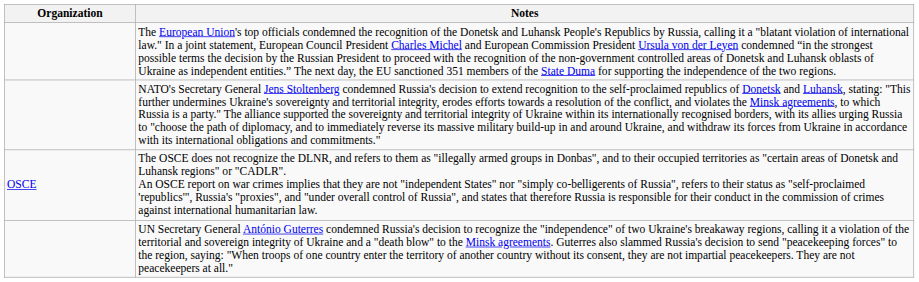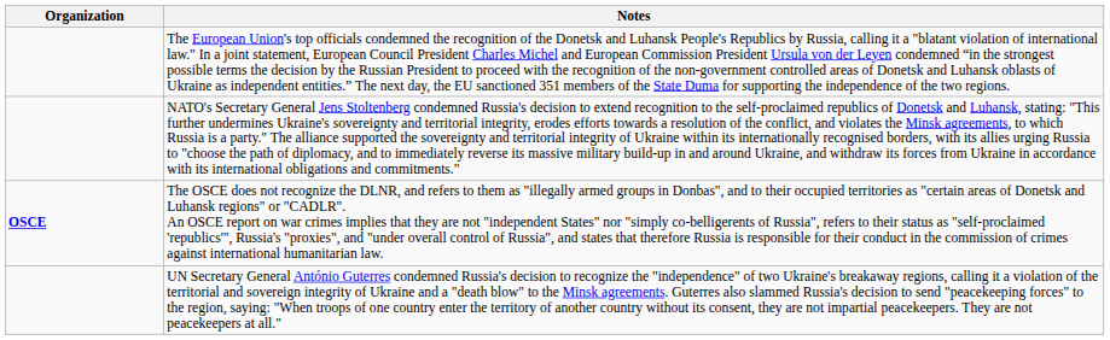row 4 | Organization: normal -> bold
